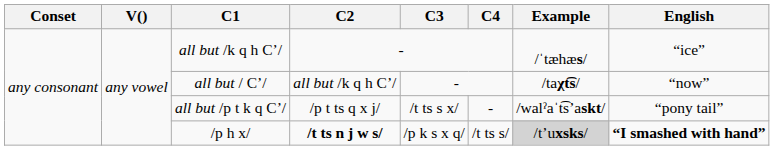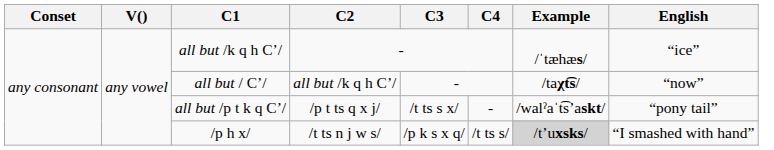/p h x/ | C2: bold -> normal
/p h x/ | English: bold -> normal
